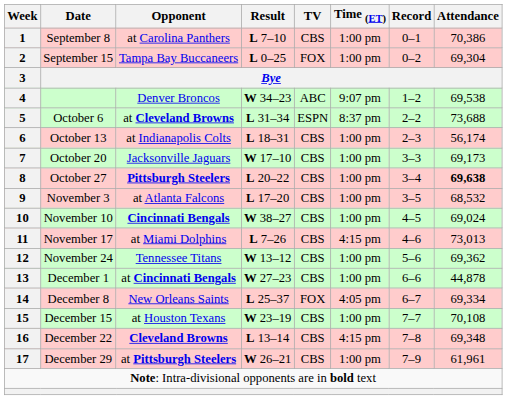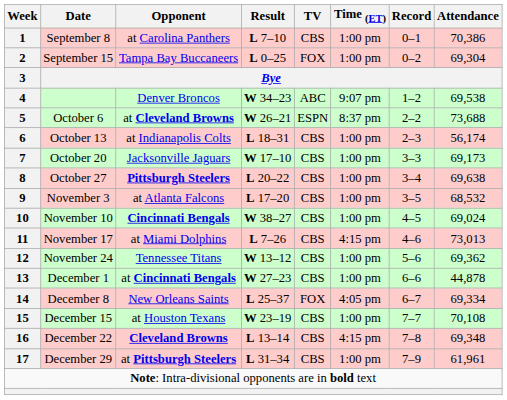5 | Result: L 31–34 -> W 26–21
8 | Attendance: bold -> normal
17 | Result: W 26–21 -> L 31–34
